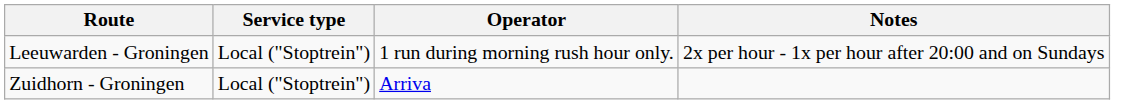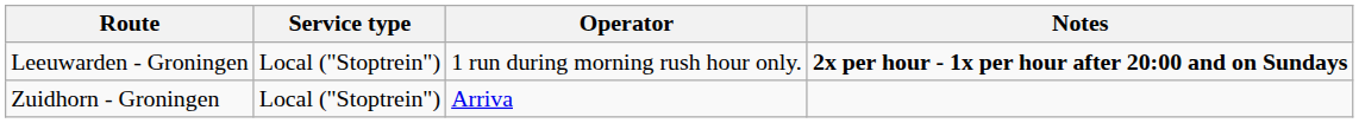Leeuwarden - Groningen | Notes: normal -> bold
